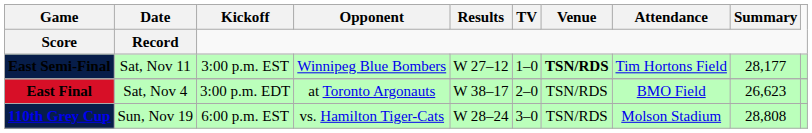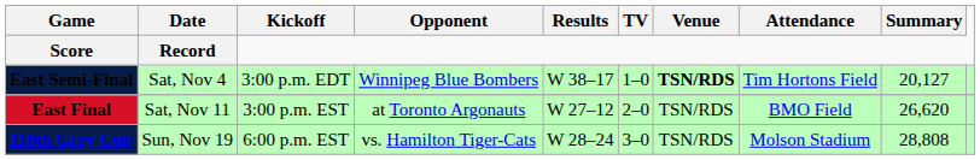East Semi-Final | Date / Record: Sat, Nov 11 -> Sat, Nov 4
East Semi-Final | Kickoff: 3:00 p.m. EST -> 3:00 p.m. EDT
East Semi-Final | Results: W 27–12 -> W 38–17
East Semi-Final | Summary: 28,177 -> 20,127
East Final | Date / Record: Sat, Nov 4 -> Sat, Nov 11
East Final | Kickoff: 3:00 p.m. EDT -> 3:00 p.m. EST
East Final | Results: W 38–17 -> W 27–12
East Final | Summary: 26,623 -> 26,620
